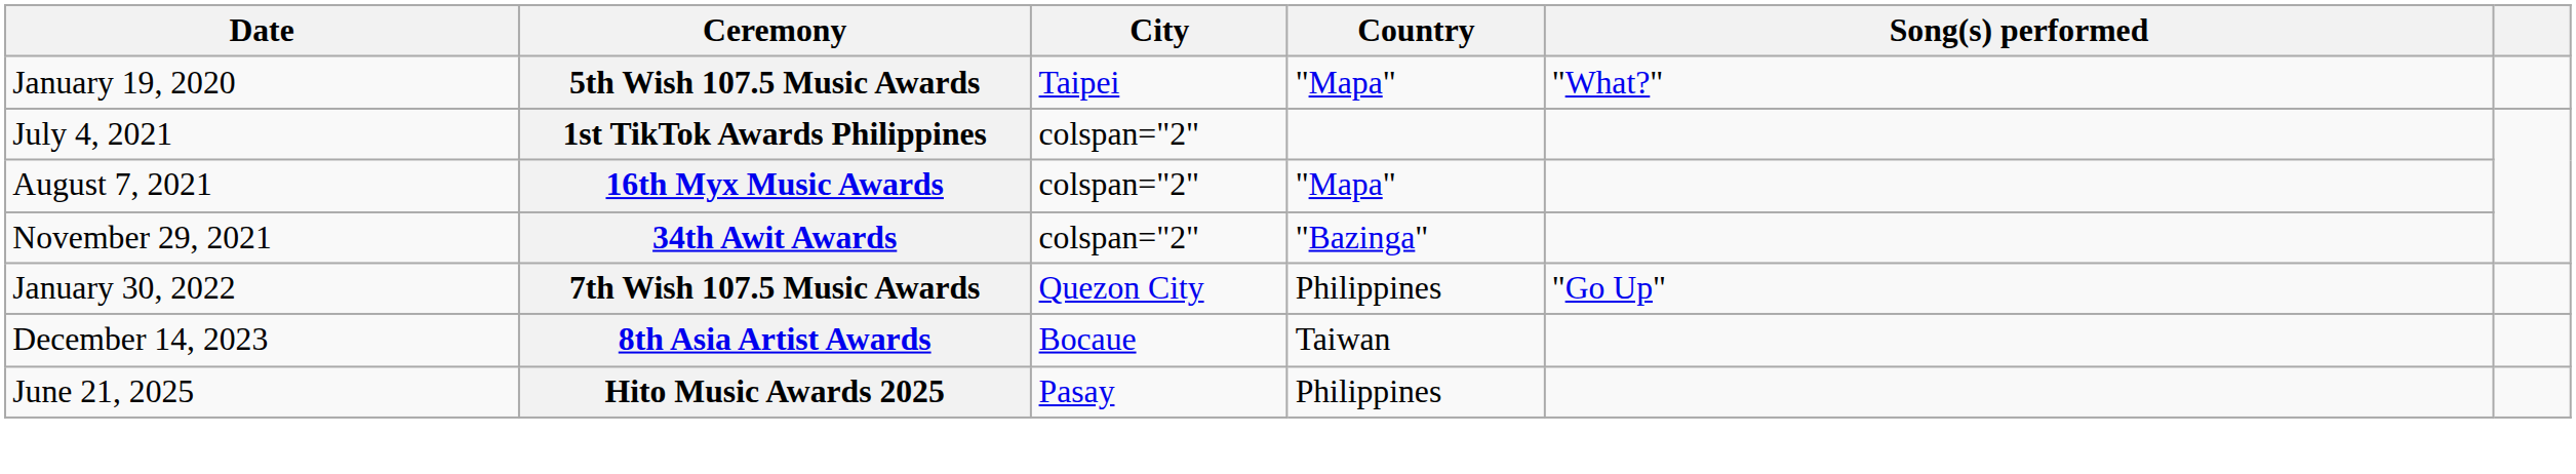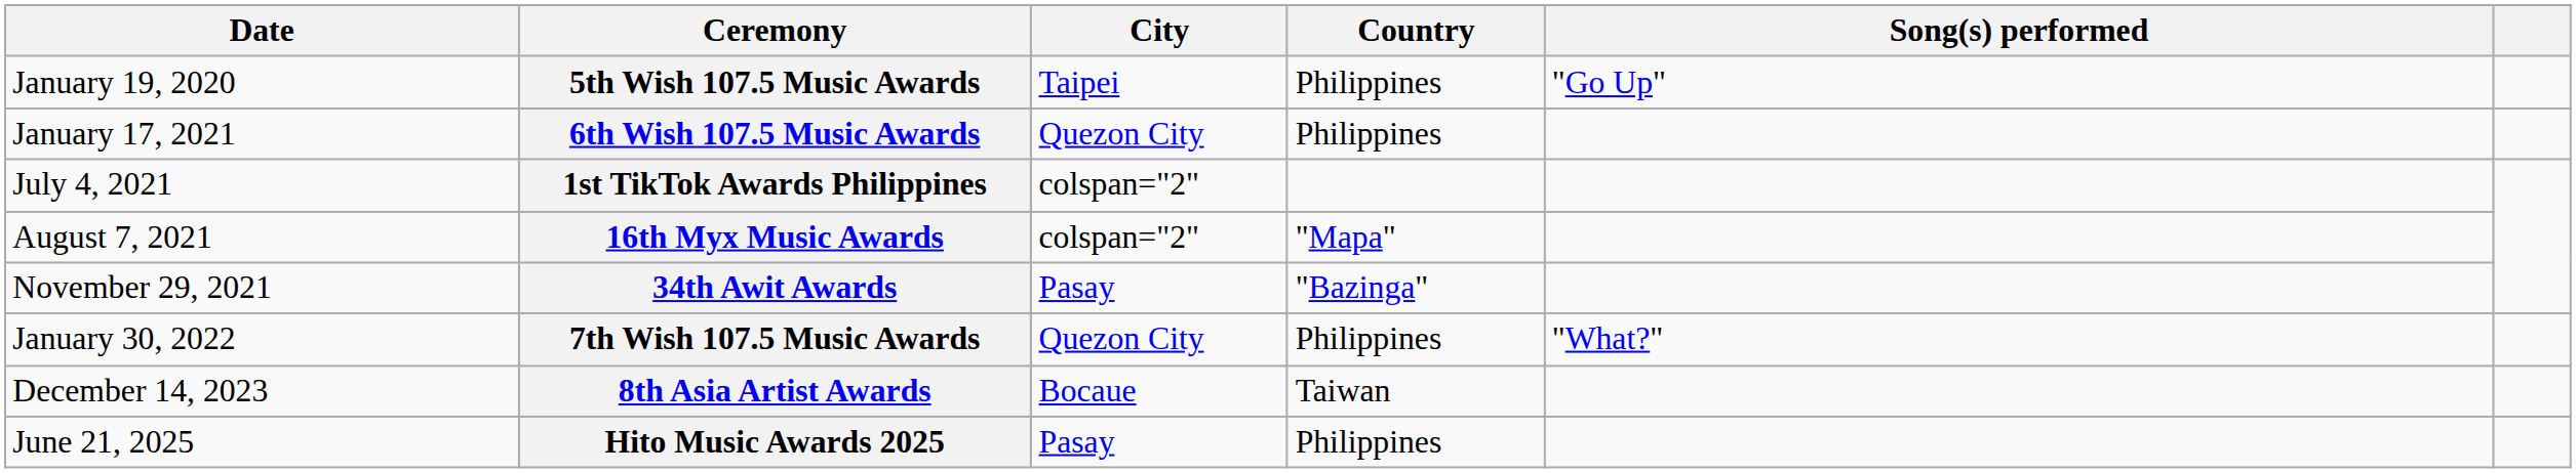5th Wish 107.5 Music Awards | Country: "Mapa" -> Philippines
5th Wish 107.5 Music Awards | Song(s) performed: "What?" -> "Go Up"
+ row: January 17, 2021 | 6th Wish 107.5 Music Awards | Quezon City | Philippines
34th Awit Awards | City: colspan="2" -> Pasay
7th Wish 107.5 Music Awards | Song(s) performed: "Go Up" -> "What?"
